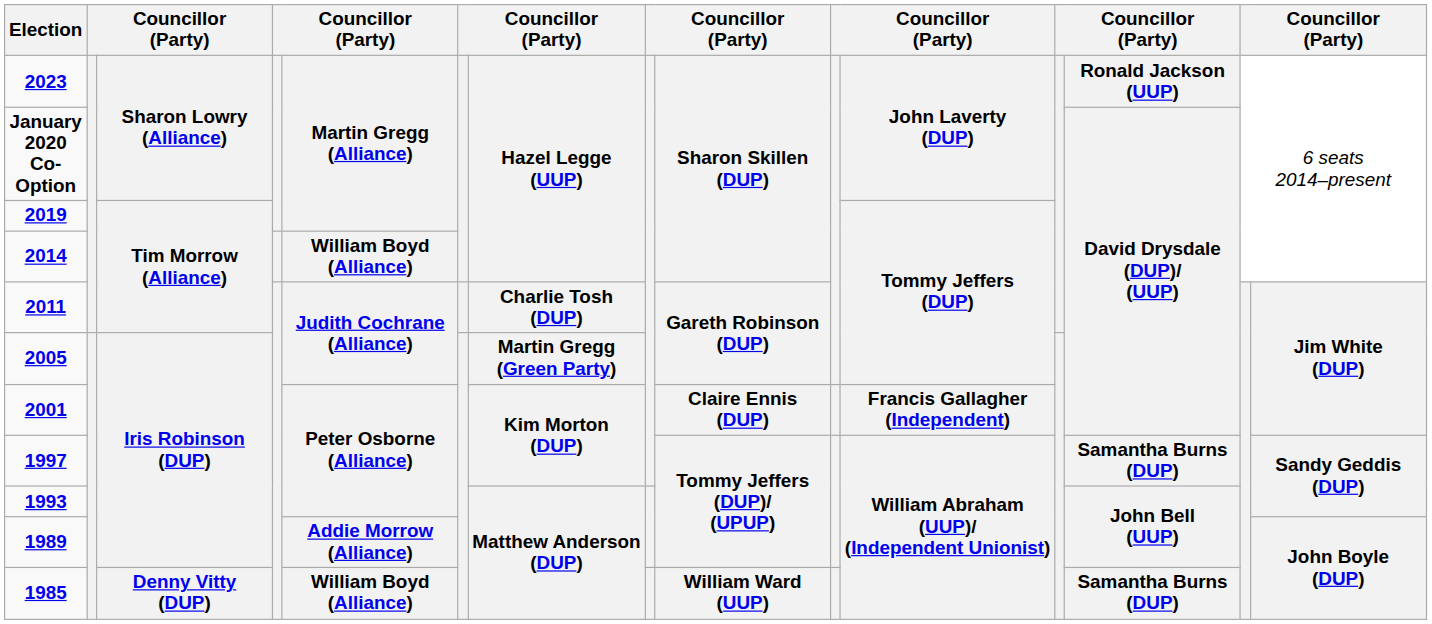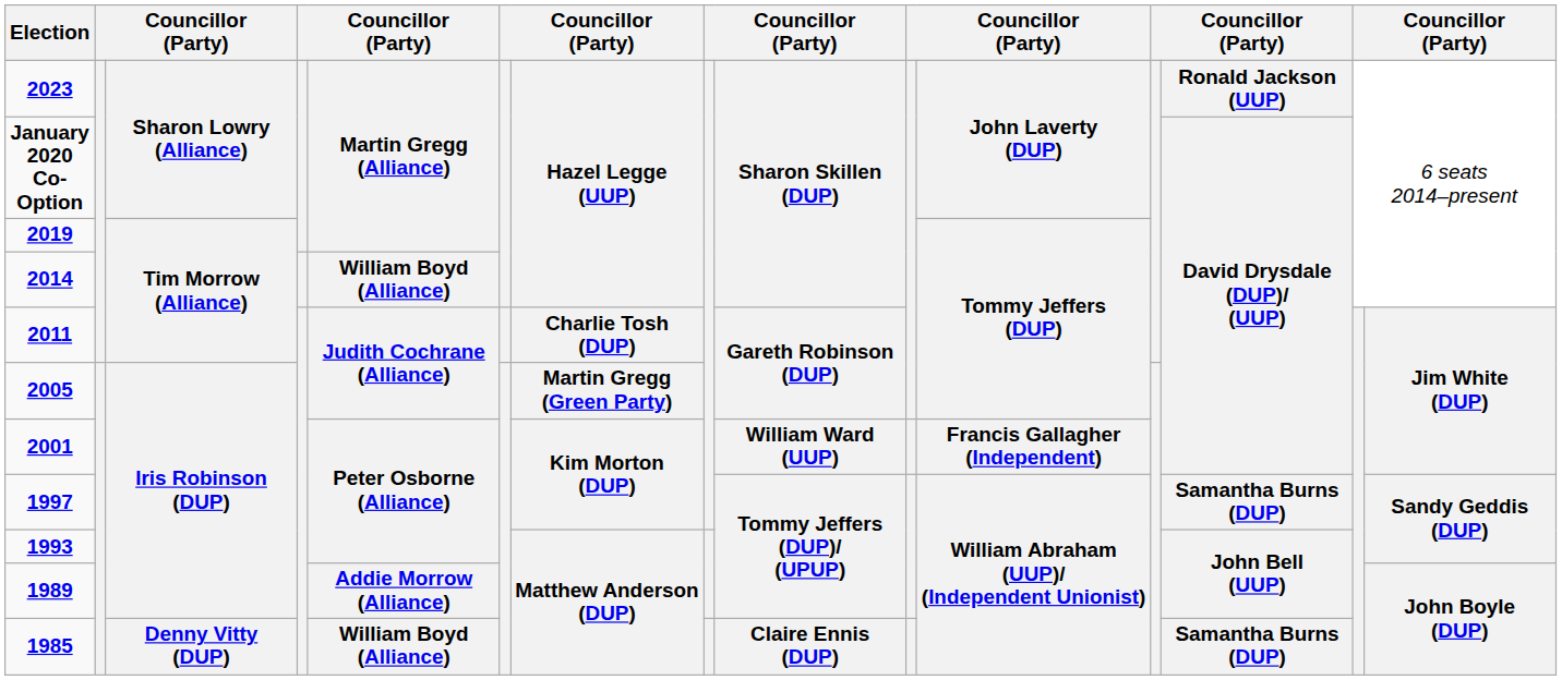2001 | column 9: Claire Ennis (DUP) -> William Ward (UUP)
1985 | column 9: William Ward (UUP) -> Claire Ennis (DUP)
